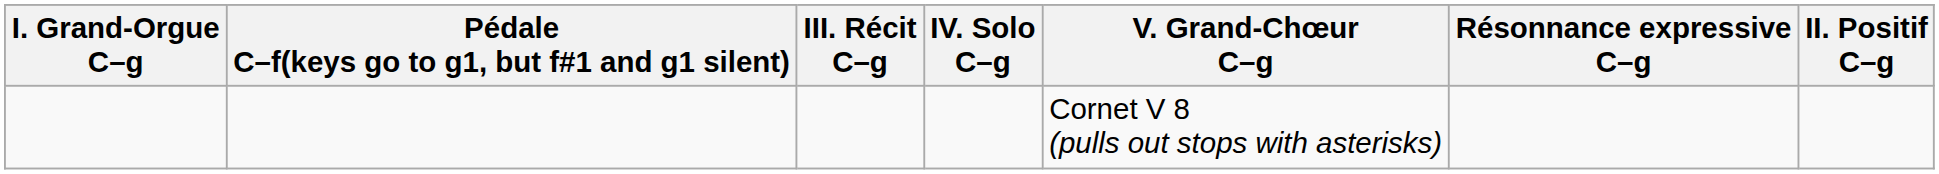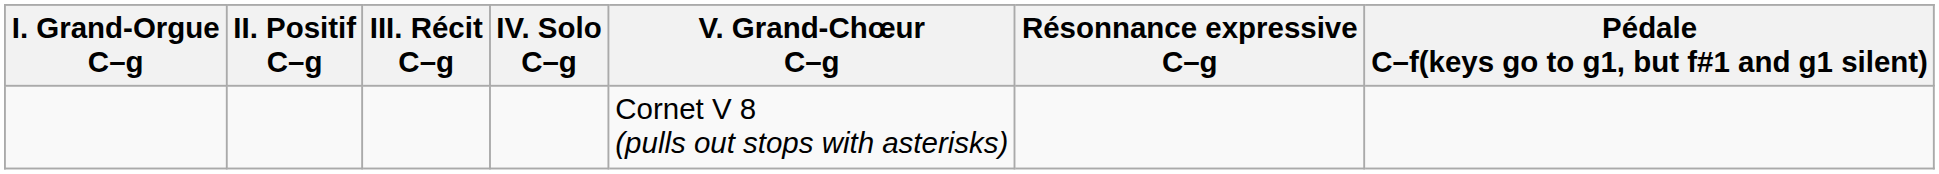columns swapped: II. Positif C–g <-> Pédale C–f(keys go to g1, but f#1 and g1 silent)
